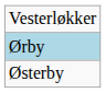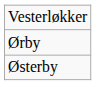row 2 | column 1: lightblue background -> no background
